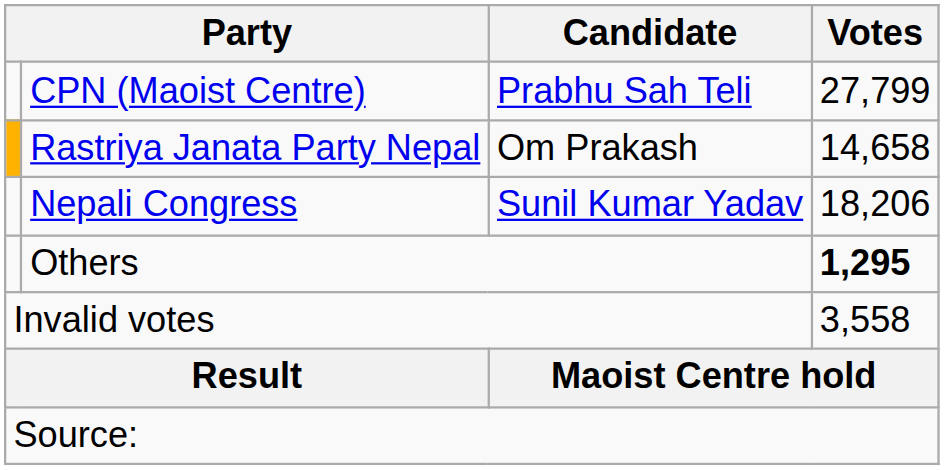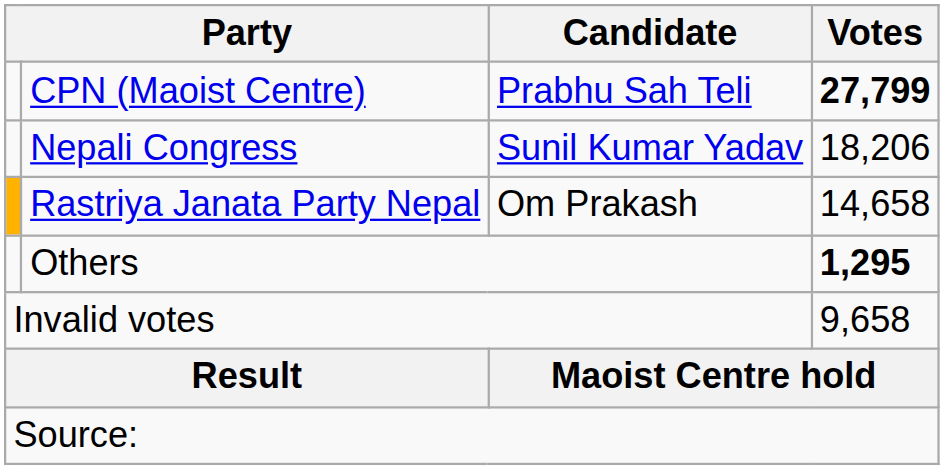CPN (Maoist Centre) | Votes: normal -> bold
rows swapped: Nepali Congress <-> Rastriya Janata Party Nepal
Invalid votes | Votes: 3,558 -> 9,658
